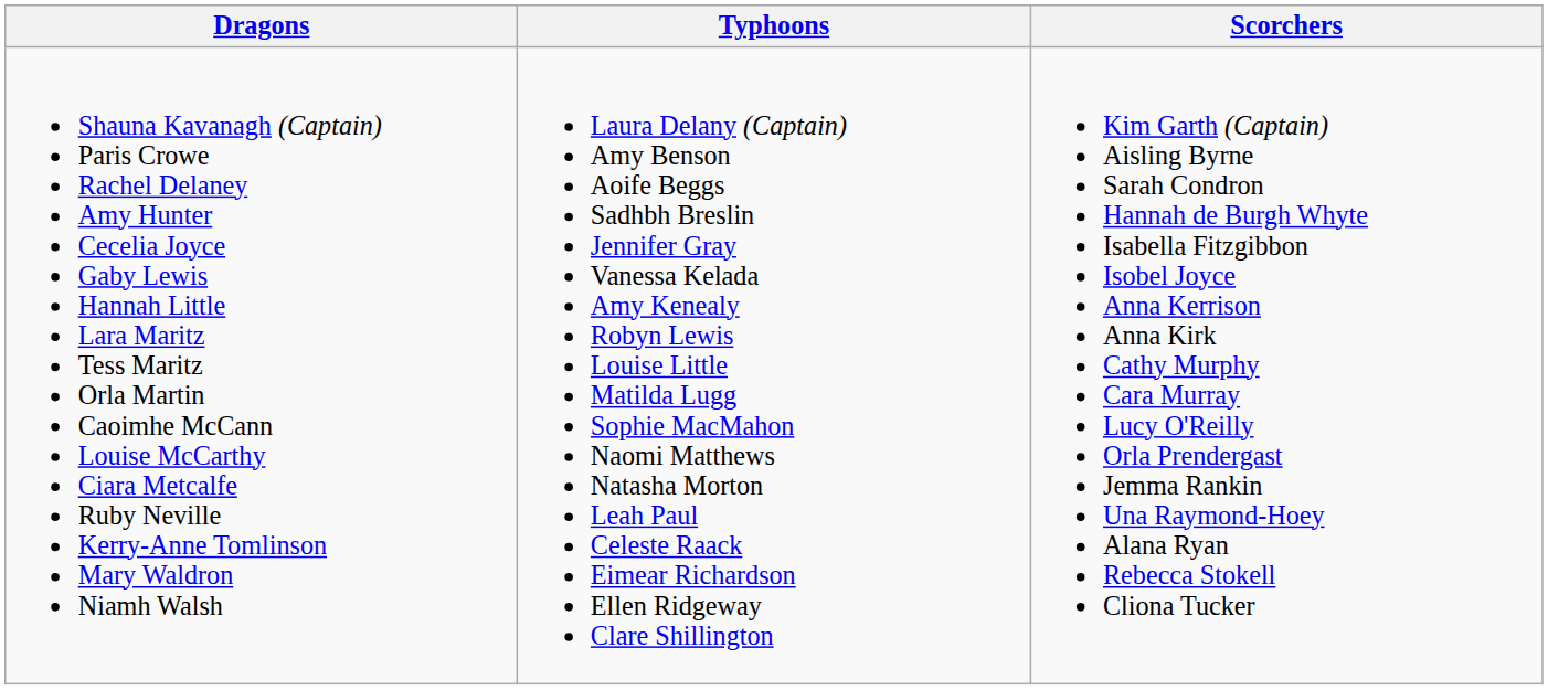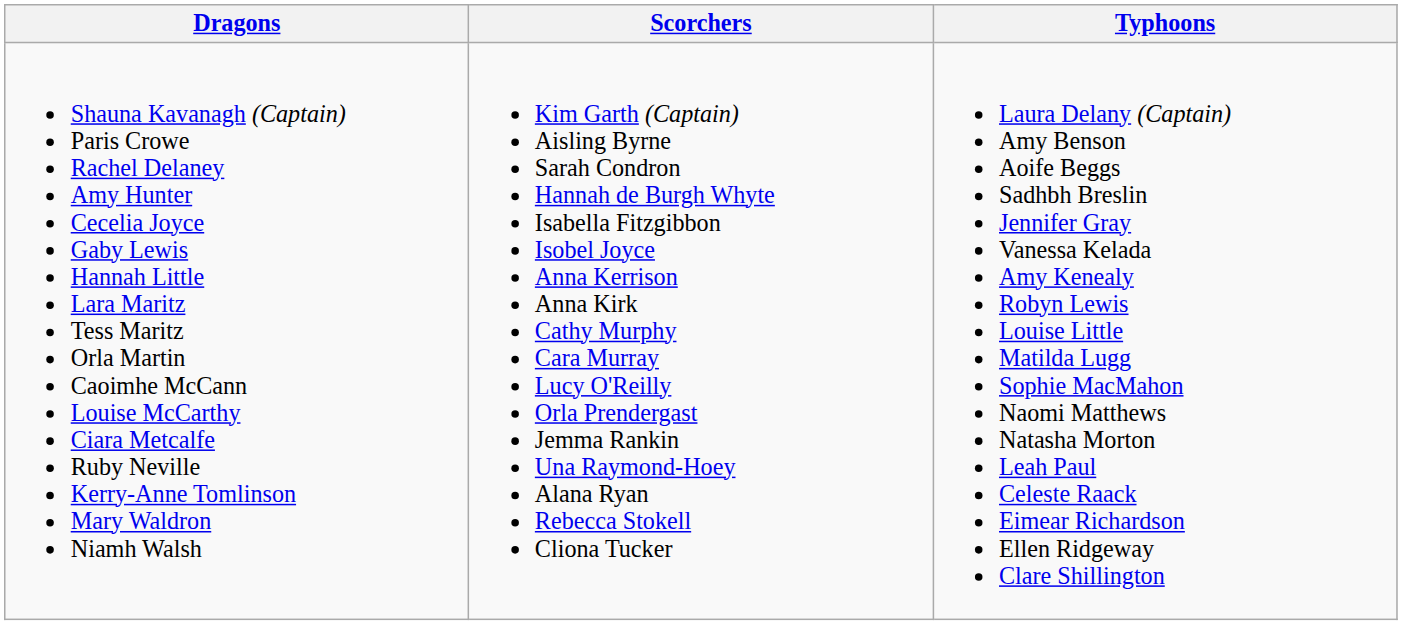columns swapped: Scorchers <-> Typhoons
